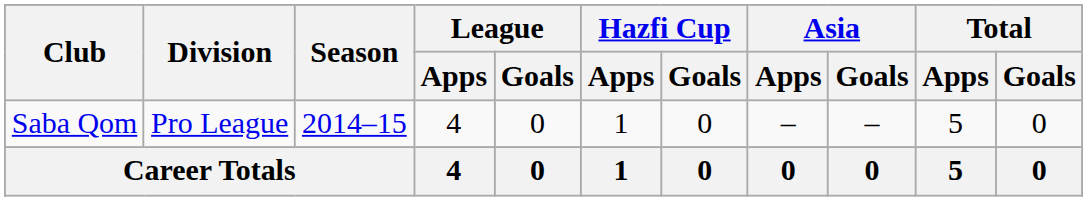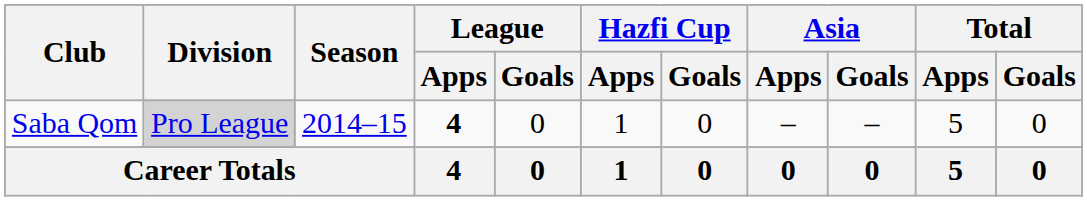Saba Qom | Division: no background -> lightgrey background
Saba Qom | League / Apps: normal -> bold
